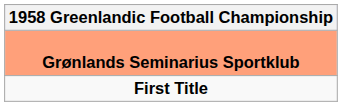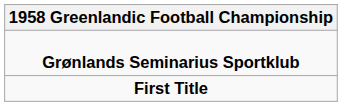row 2 | column 1: lightsalmon background -> no background
